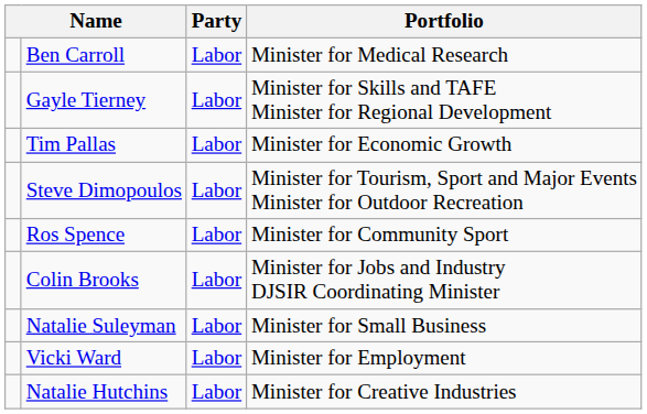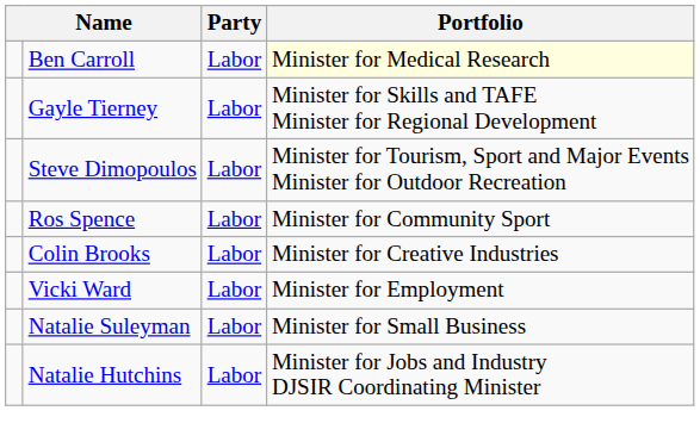Ben Carroll | Portfolio: no background -> lightyellow background
- row: Tim Pallas | Labor | Minister for Economic Growth
Colin Brooks | Portfolio: Minister for Jobs and Industry DJSIR Coordinating Minister -> Minister for Creative Industries
rows swapped: Vicki Ward <-> Natalie Suleyman
Natalie Hutchins | Portfolio: Minister for Creative Industries -> Minister for Jobs and Industry DJSIR Coordinating Minister
